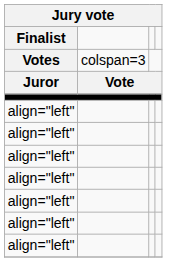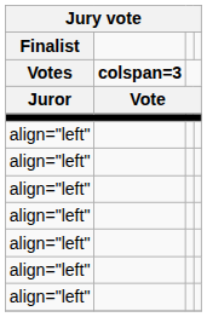Votes | column 2: normal -> bold
